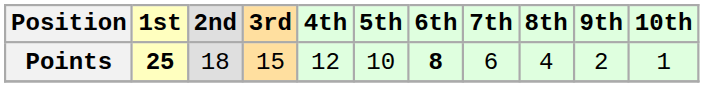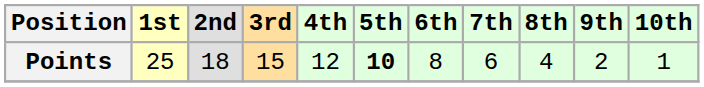Points | 1st: bold -> normal
Points | 5th: normal -> bold
Points | 6th: bold -> normal
